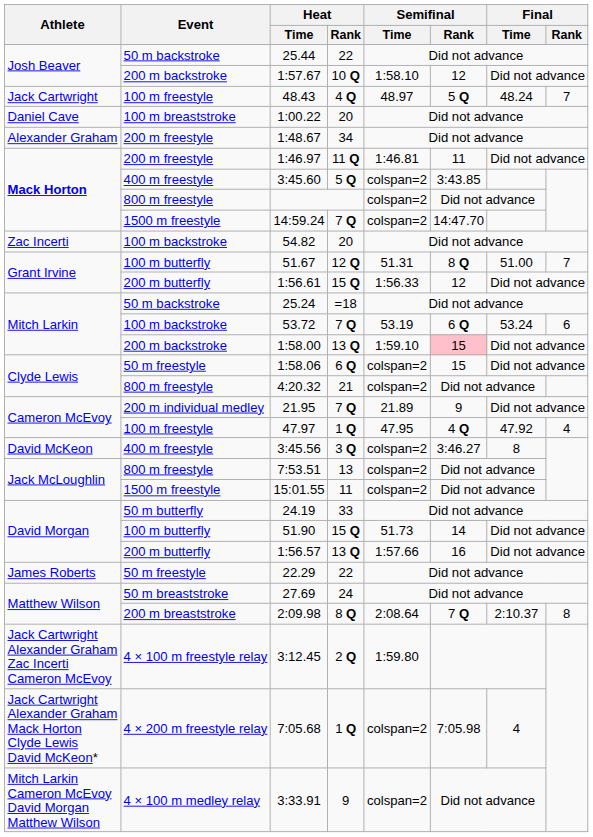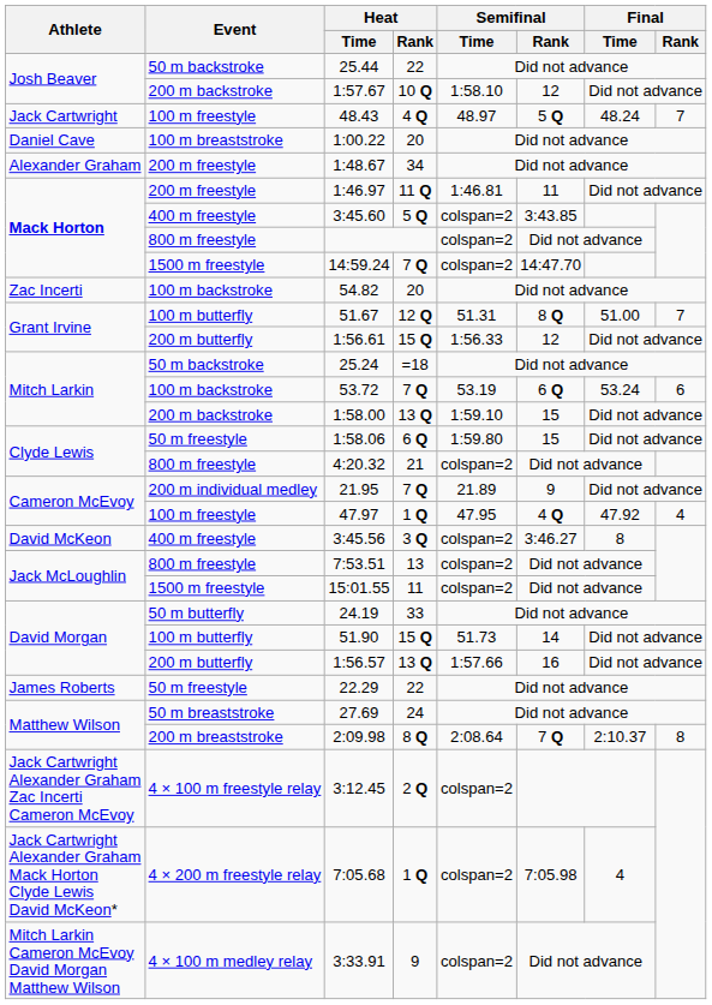1:58.00 | Semifinal / Rank: pink background -> no background
1:58.06 | Semifinal / Time: colspan=2 -> 1:59.80
3:12.45 | Semifinal / Time: 1:59.80 -> colspan=2
